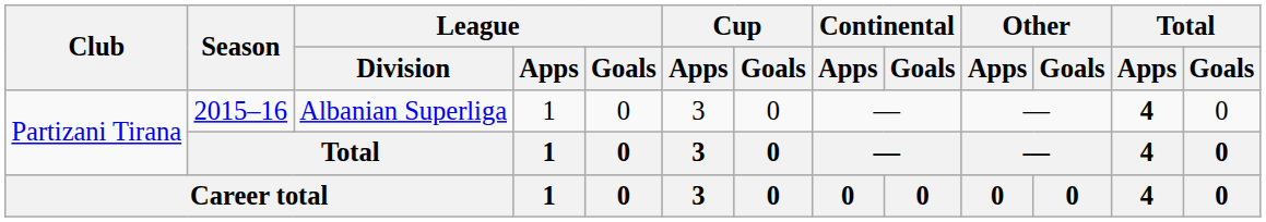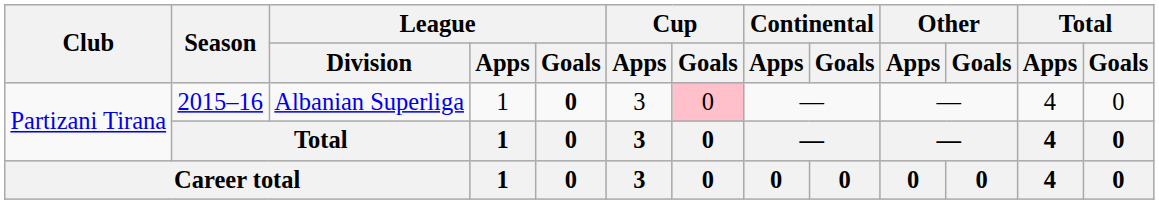Partizani Tirana / Albanian Superliga | League / Goals: normal -> bold
Partizani Tirana / Albanian Superliga | Cup / Goals: no background -> pink background
Partizani Tirana / Albanian Superliga | Total / Apps: bold -> normal
